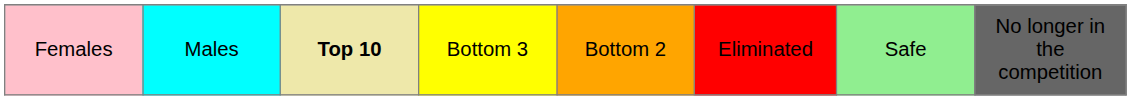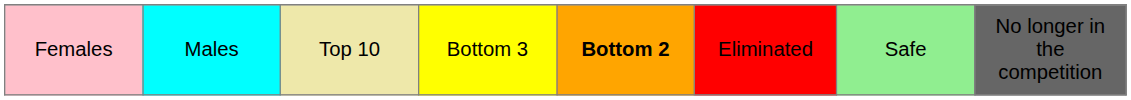Females | column 3: bold -> normal
Females | column 5: normal -> bold
